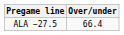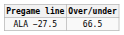ALA −27.5 | Over/under: 66.4 -> 66.5
